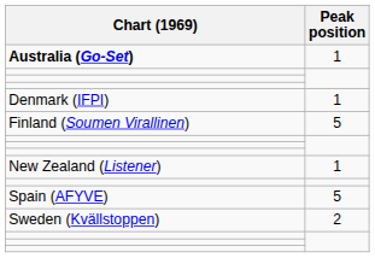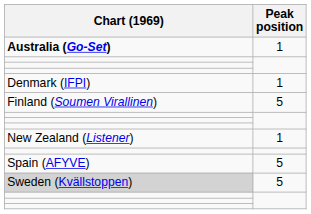row 14 | Chart (1969): no background -> lightgrey background
row 14 | Peak position: 2 -> 5
